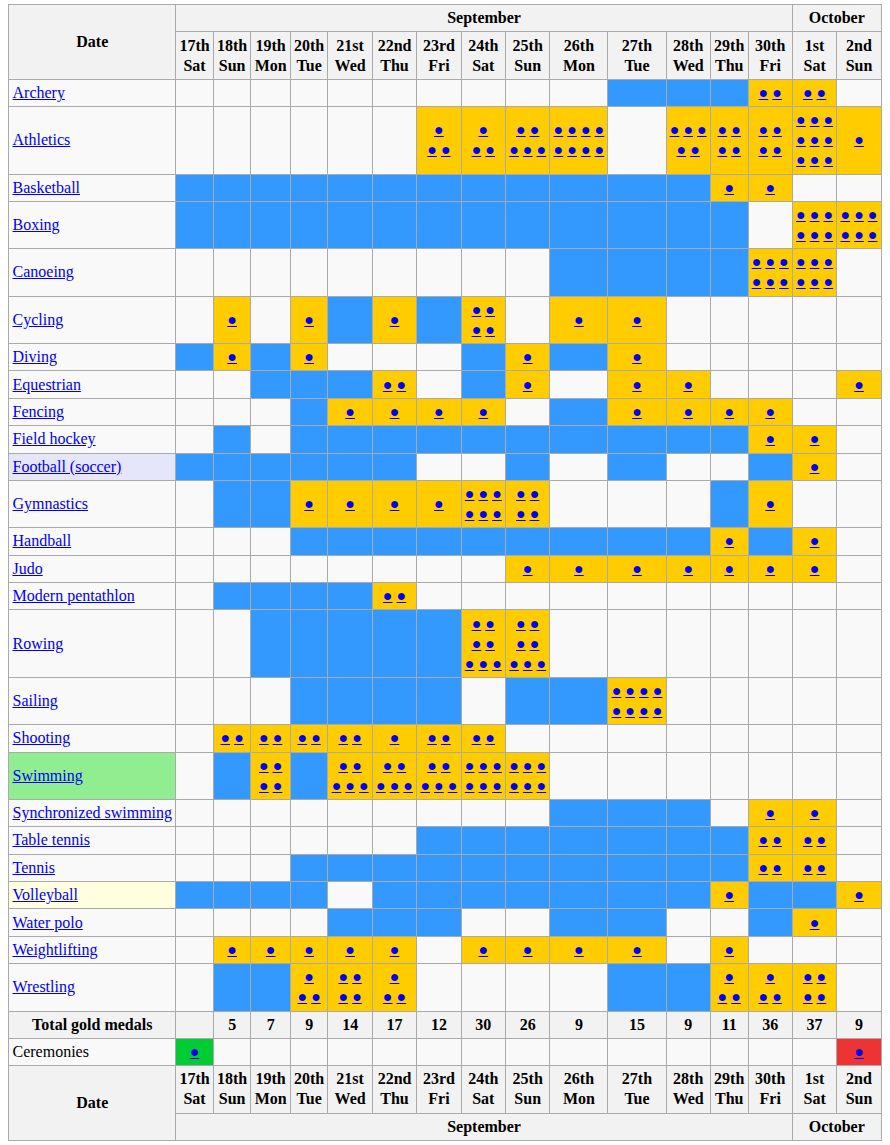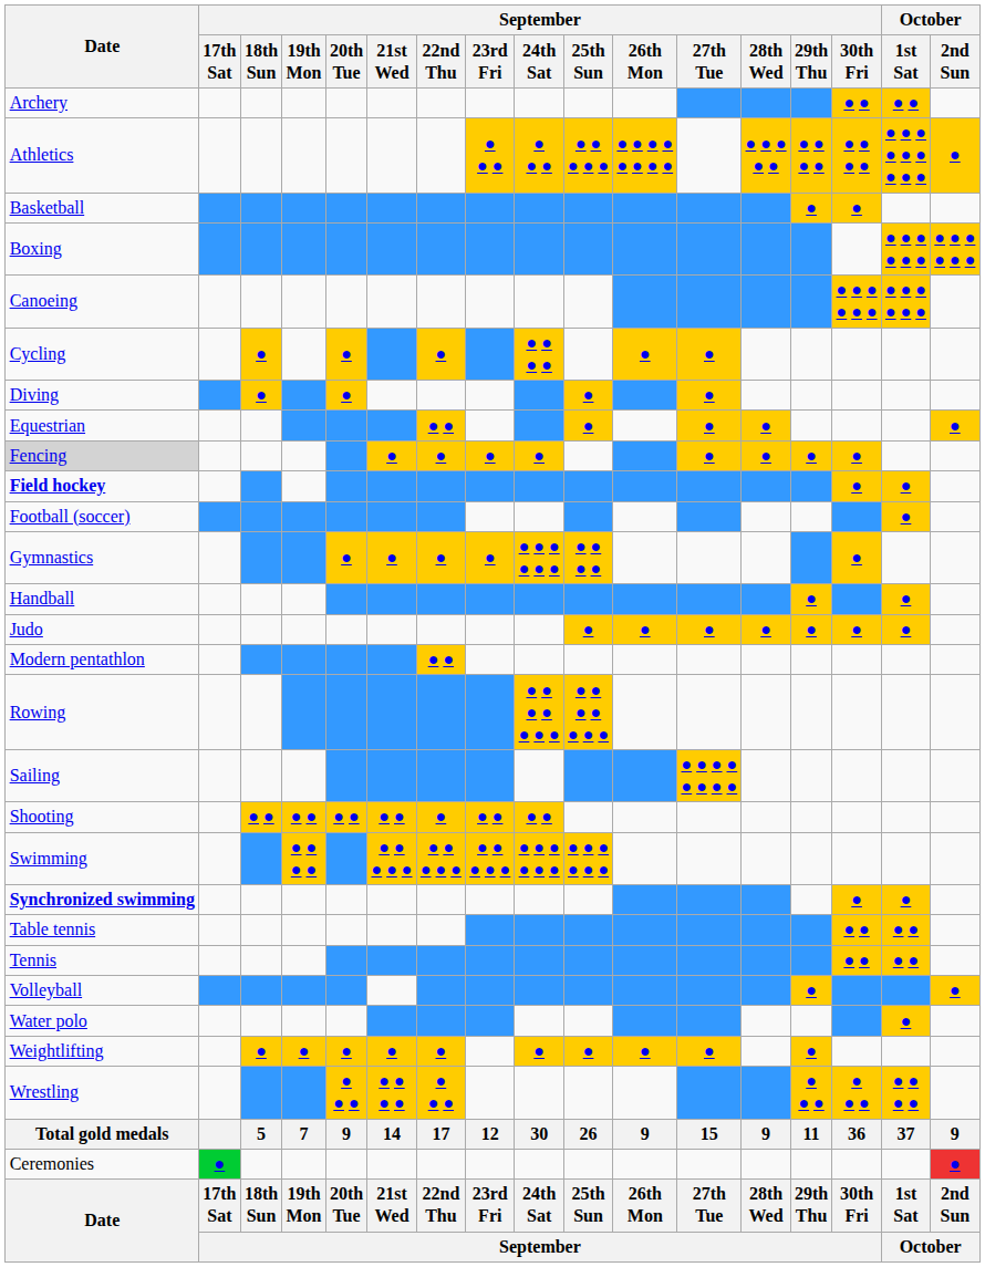Fencing | Date: no background -> lightgrey background
Field hockey | Date: normal -> bold
Football (soccer) | Date: lavender background -> no background
Swimming | Date: lightgreen background -> no background
Synchronized swimming | Date: normal -> bold
Volleyball | Date: lightyellow background -> no background
